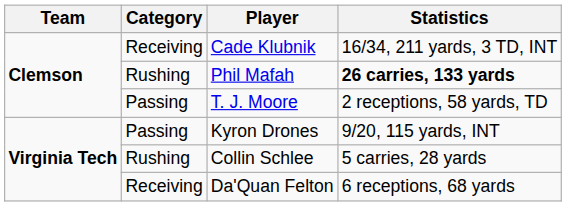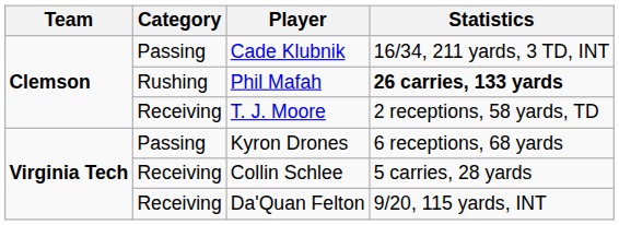Cade Klubnik | Category: Receiving -> Passing
T. J. Moore | Category: Passing -> Receiving
Kyron Drones | Statistics: 9/20, 115 yards, INT -> 6 receptions, 68 yards
Collin Schlee | Category: Rushing -> Receiving
Da'Quan Felton | Statistics: 6 receptions, 68 yards -> 9/20, 115 yards, INT
